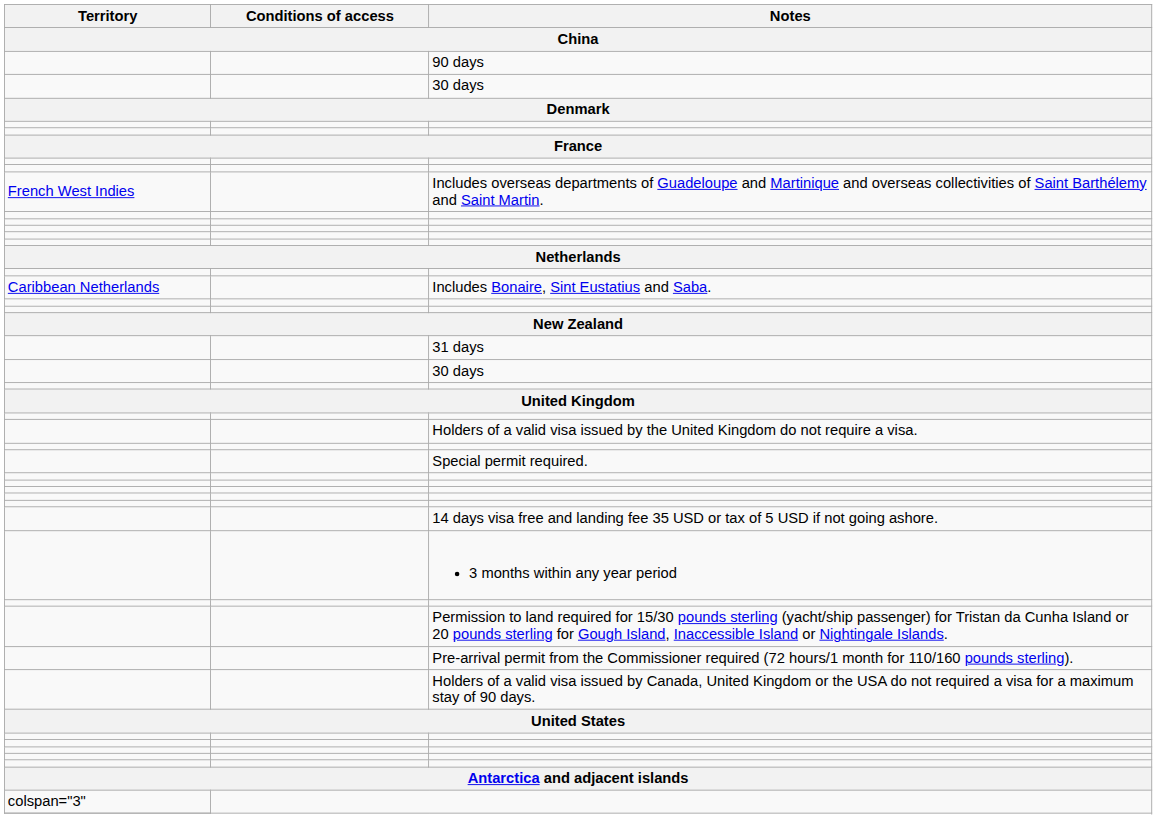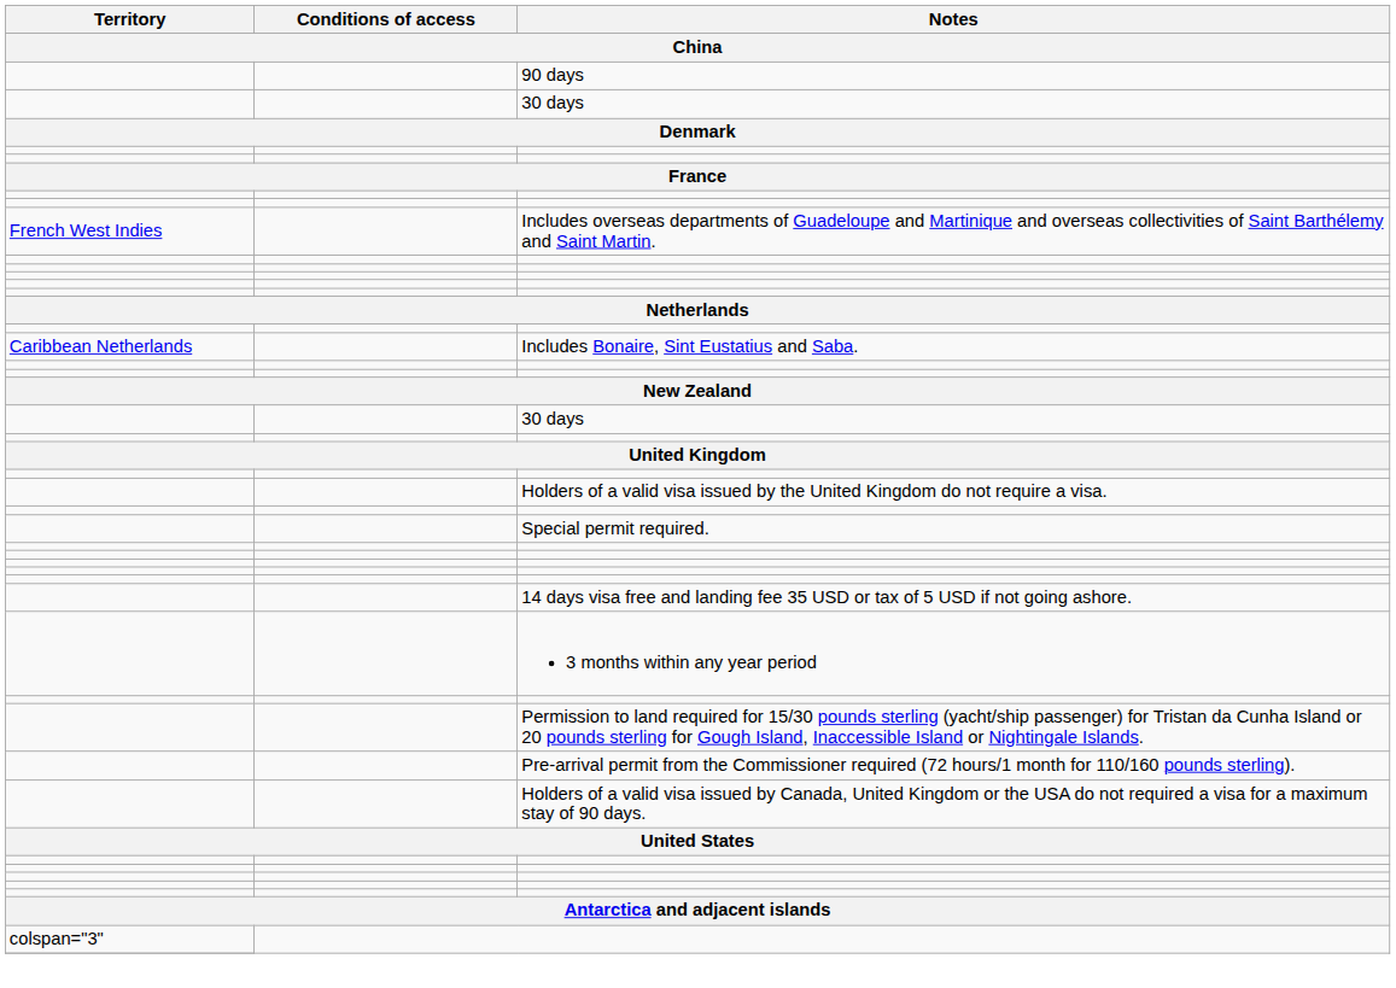- row: 31 days
